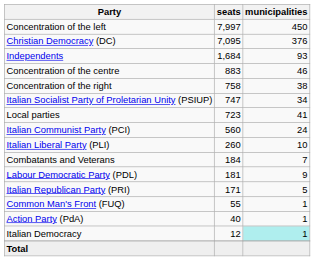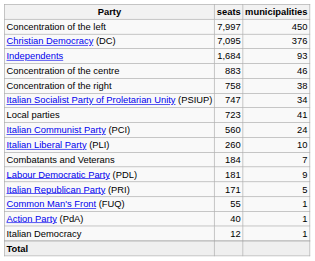Italian Democracy | municipalities: paleturquoise background -> no background
